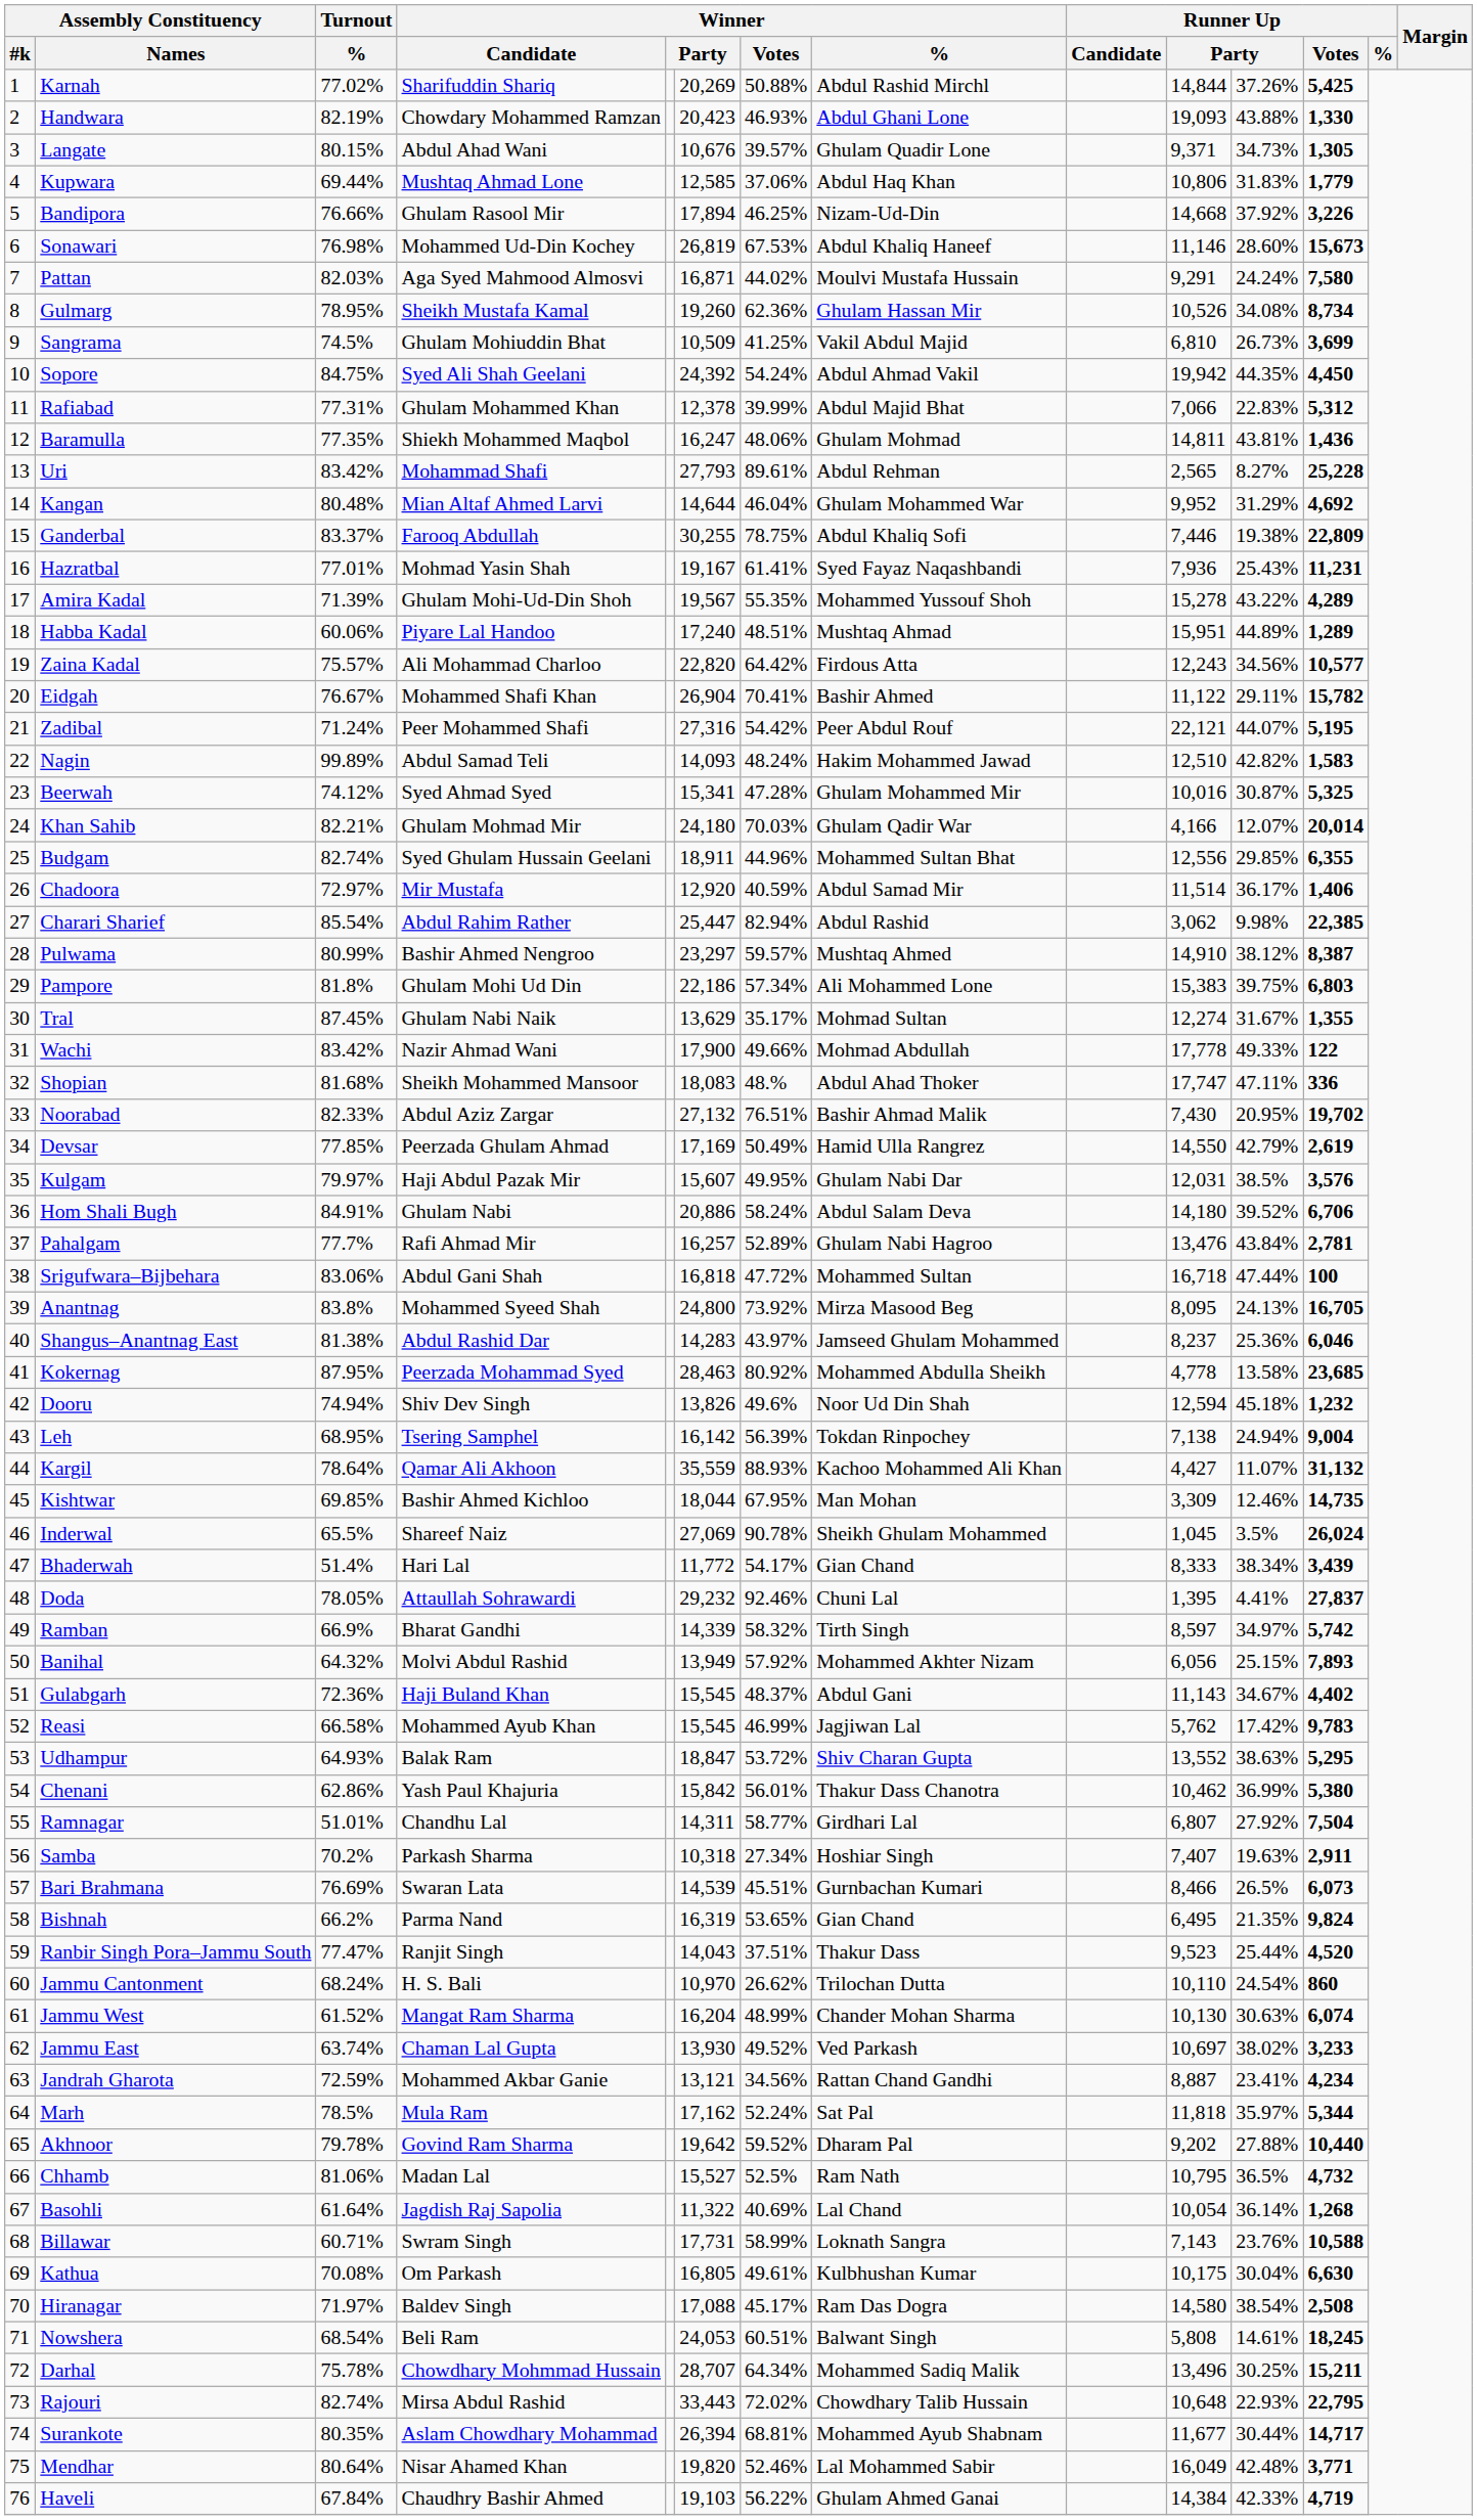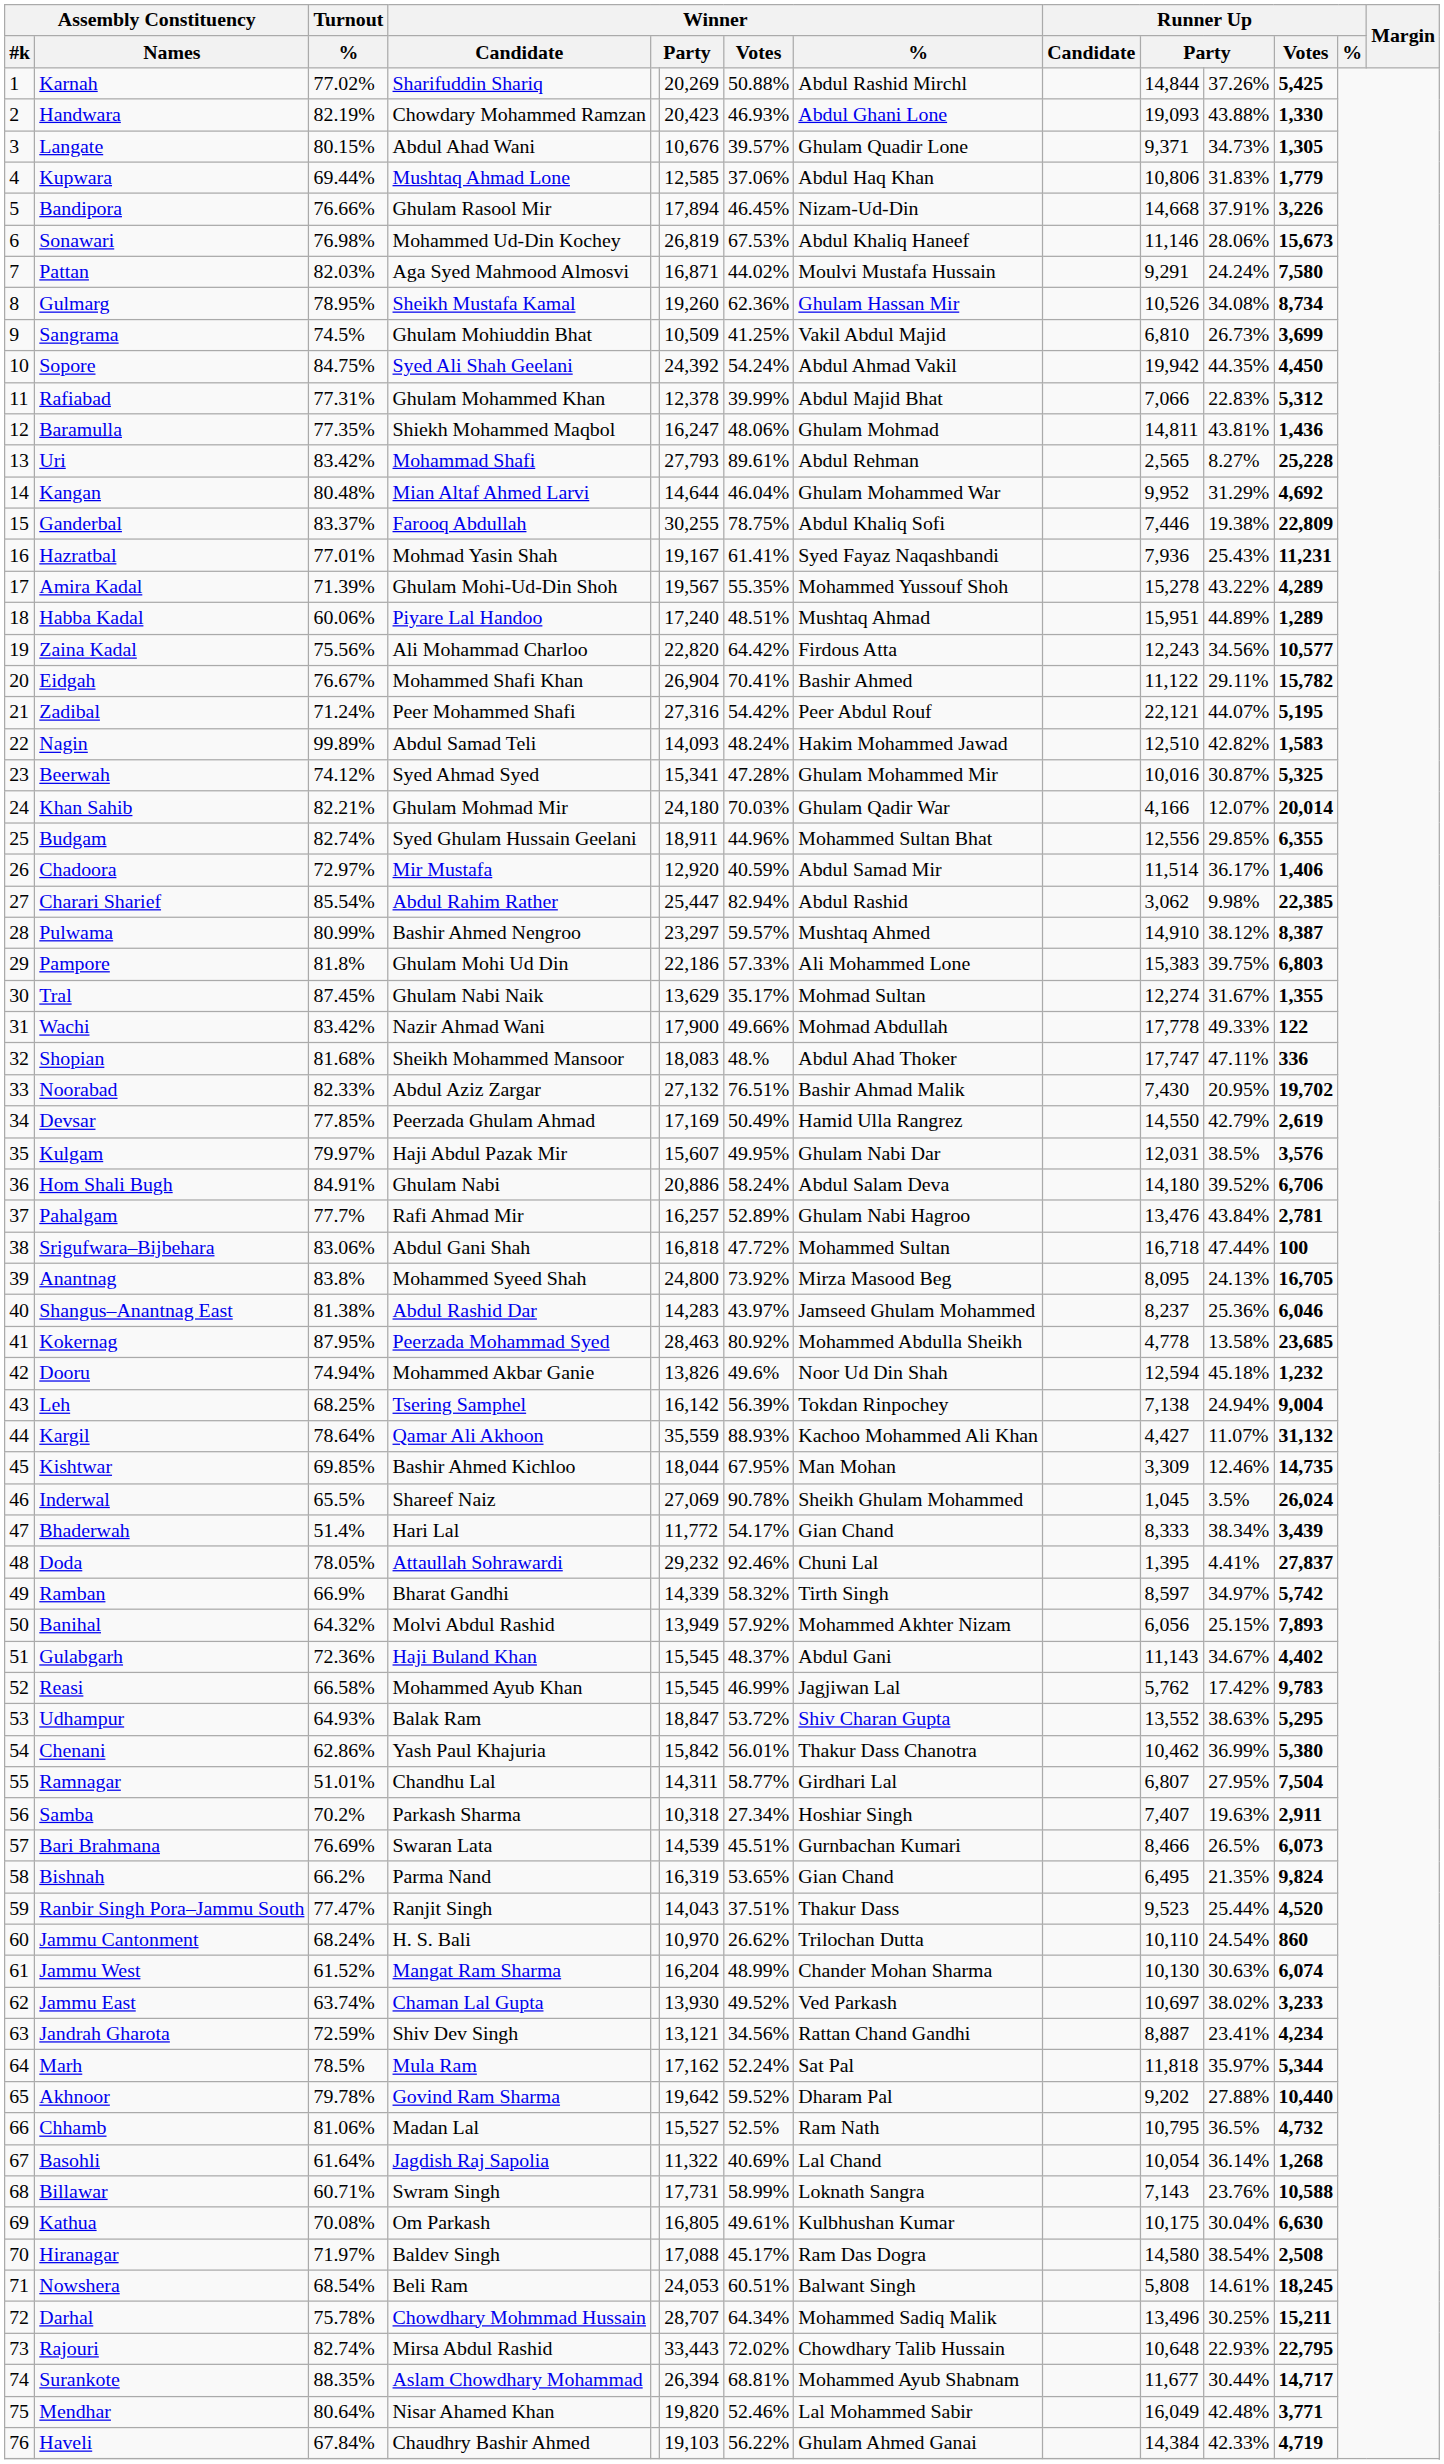Bandipora | Winner / Votes: 46.25% -> 46.45%
Bandipora | column 11: 37.92% -> 37.91%
Sonawari | column 11: 28.60% -> 28.06%
Zaina Kadal | Turnout / %: 75.57% -> 75.56%
Pampore | Winner / Votes: 57.34% -> 57.33%
Dooru | Winner / Candidate: Shiv Dev Singh -> Mohammed Akbar Ganie
Leh | Turnout / %: 68.95% -> 68.25%
Ramnagar | column 11: 27.92% -> 27.95%
Jandrah Gharota | Winner / Candidate: Mohammed Akbar Ganie -> Shiv Dev Singh
Surankote | Turnout / %: 80.35% -> 88.35%
